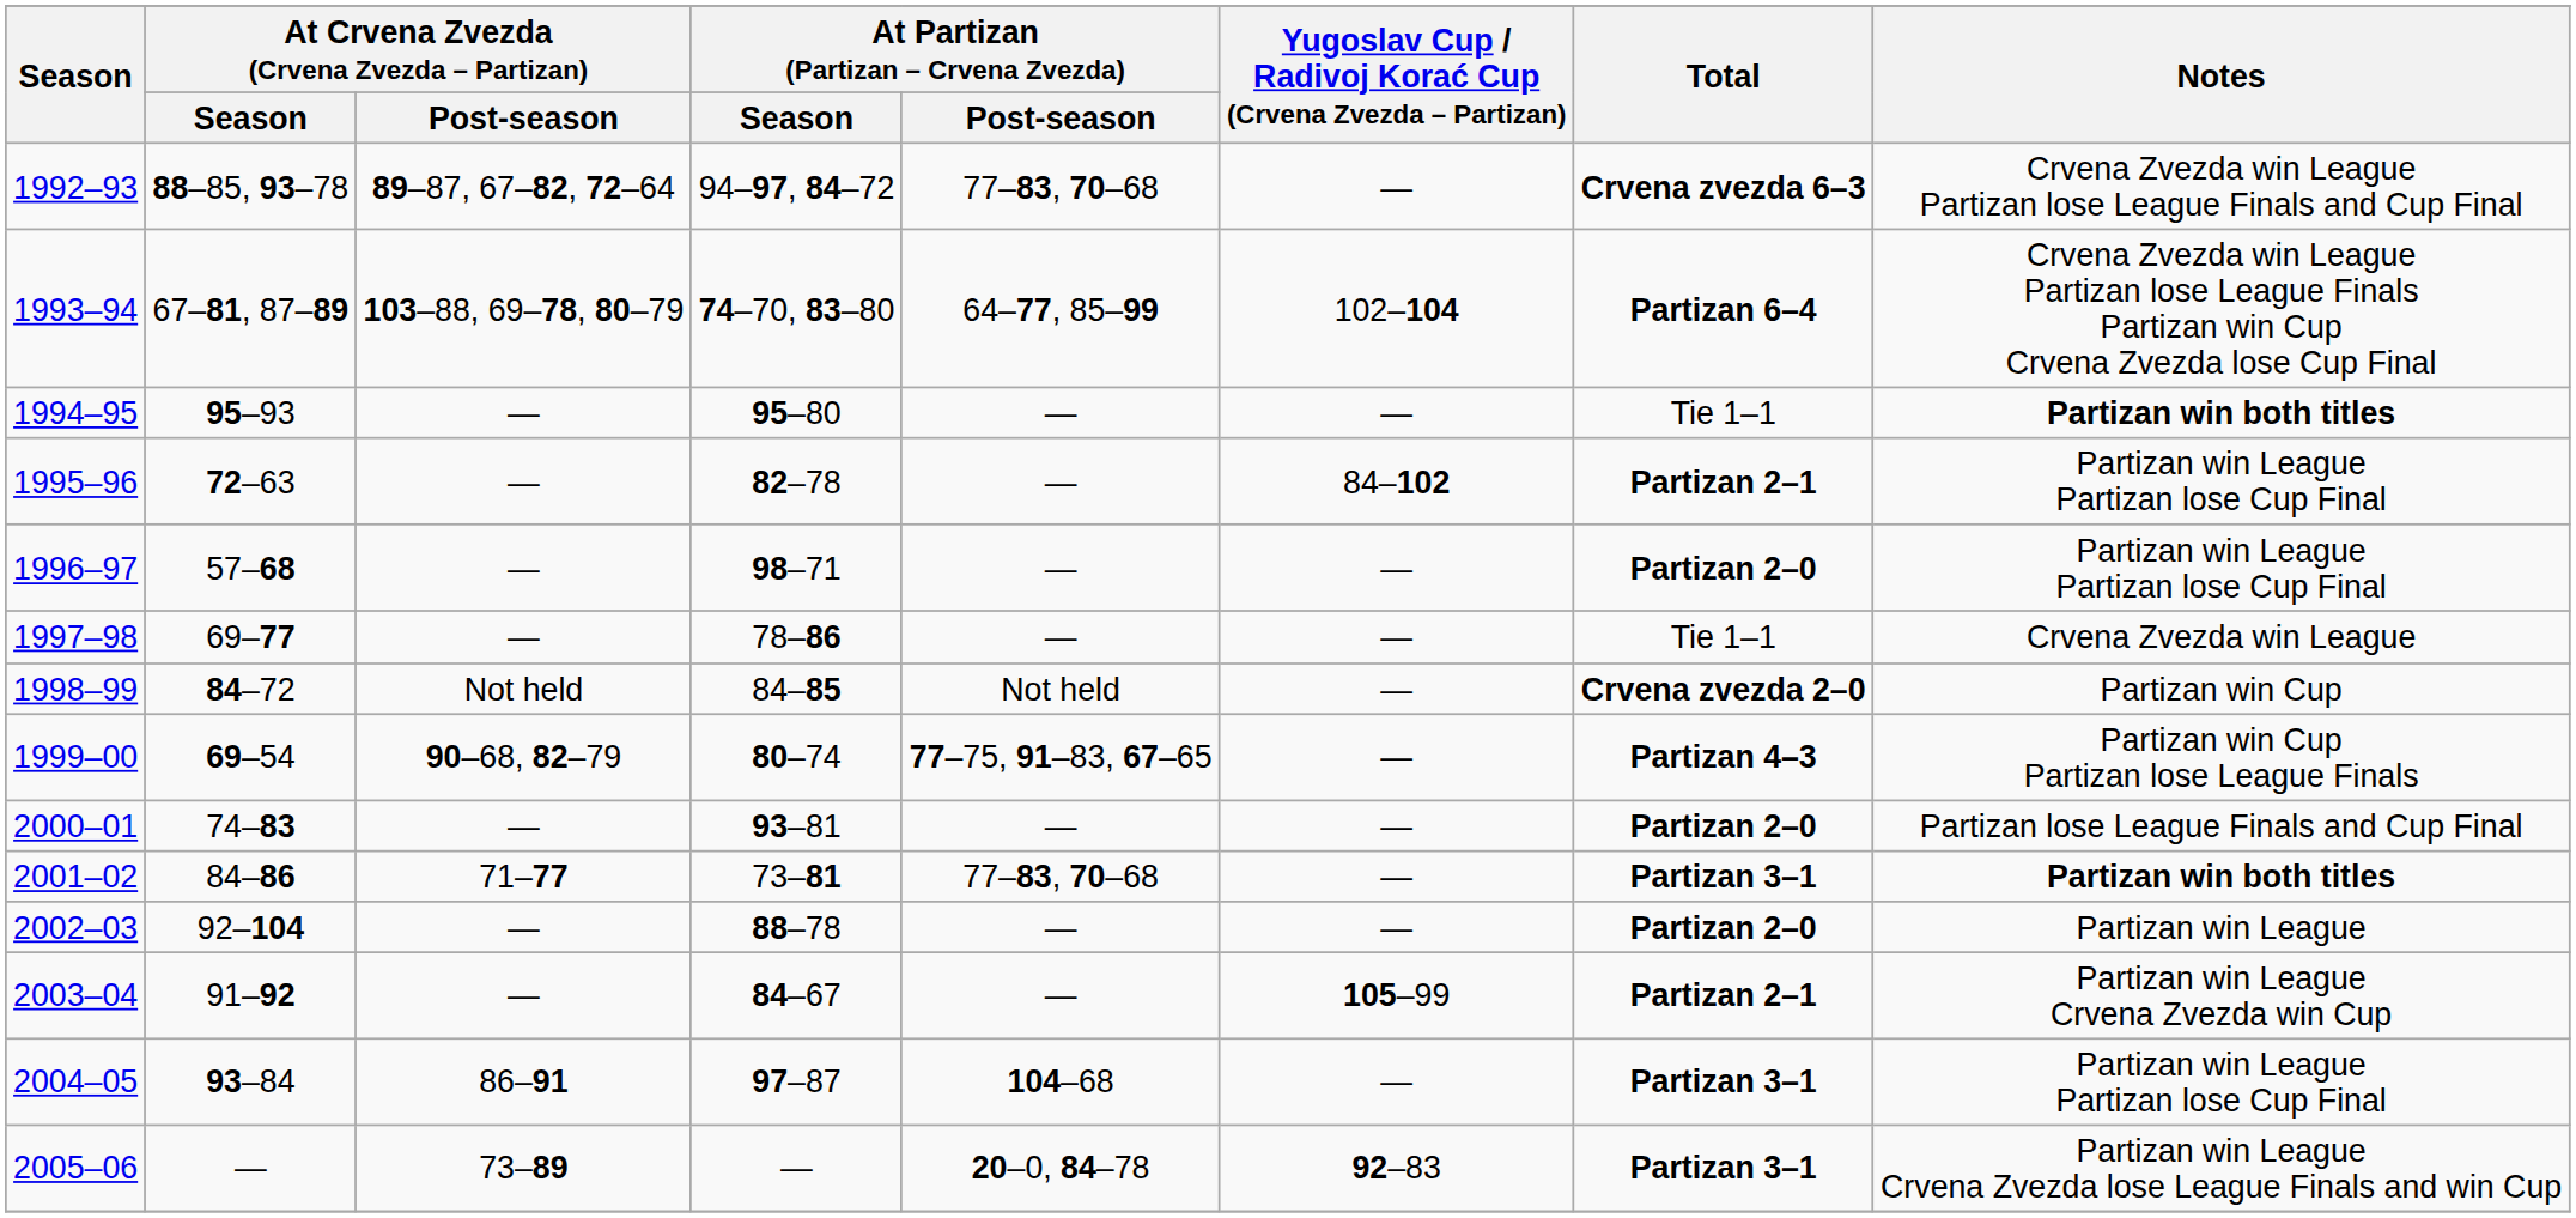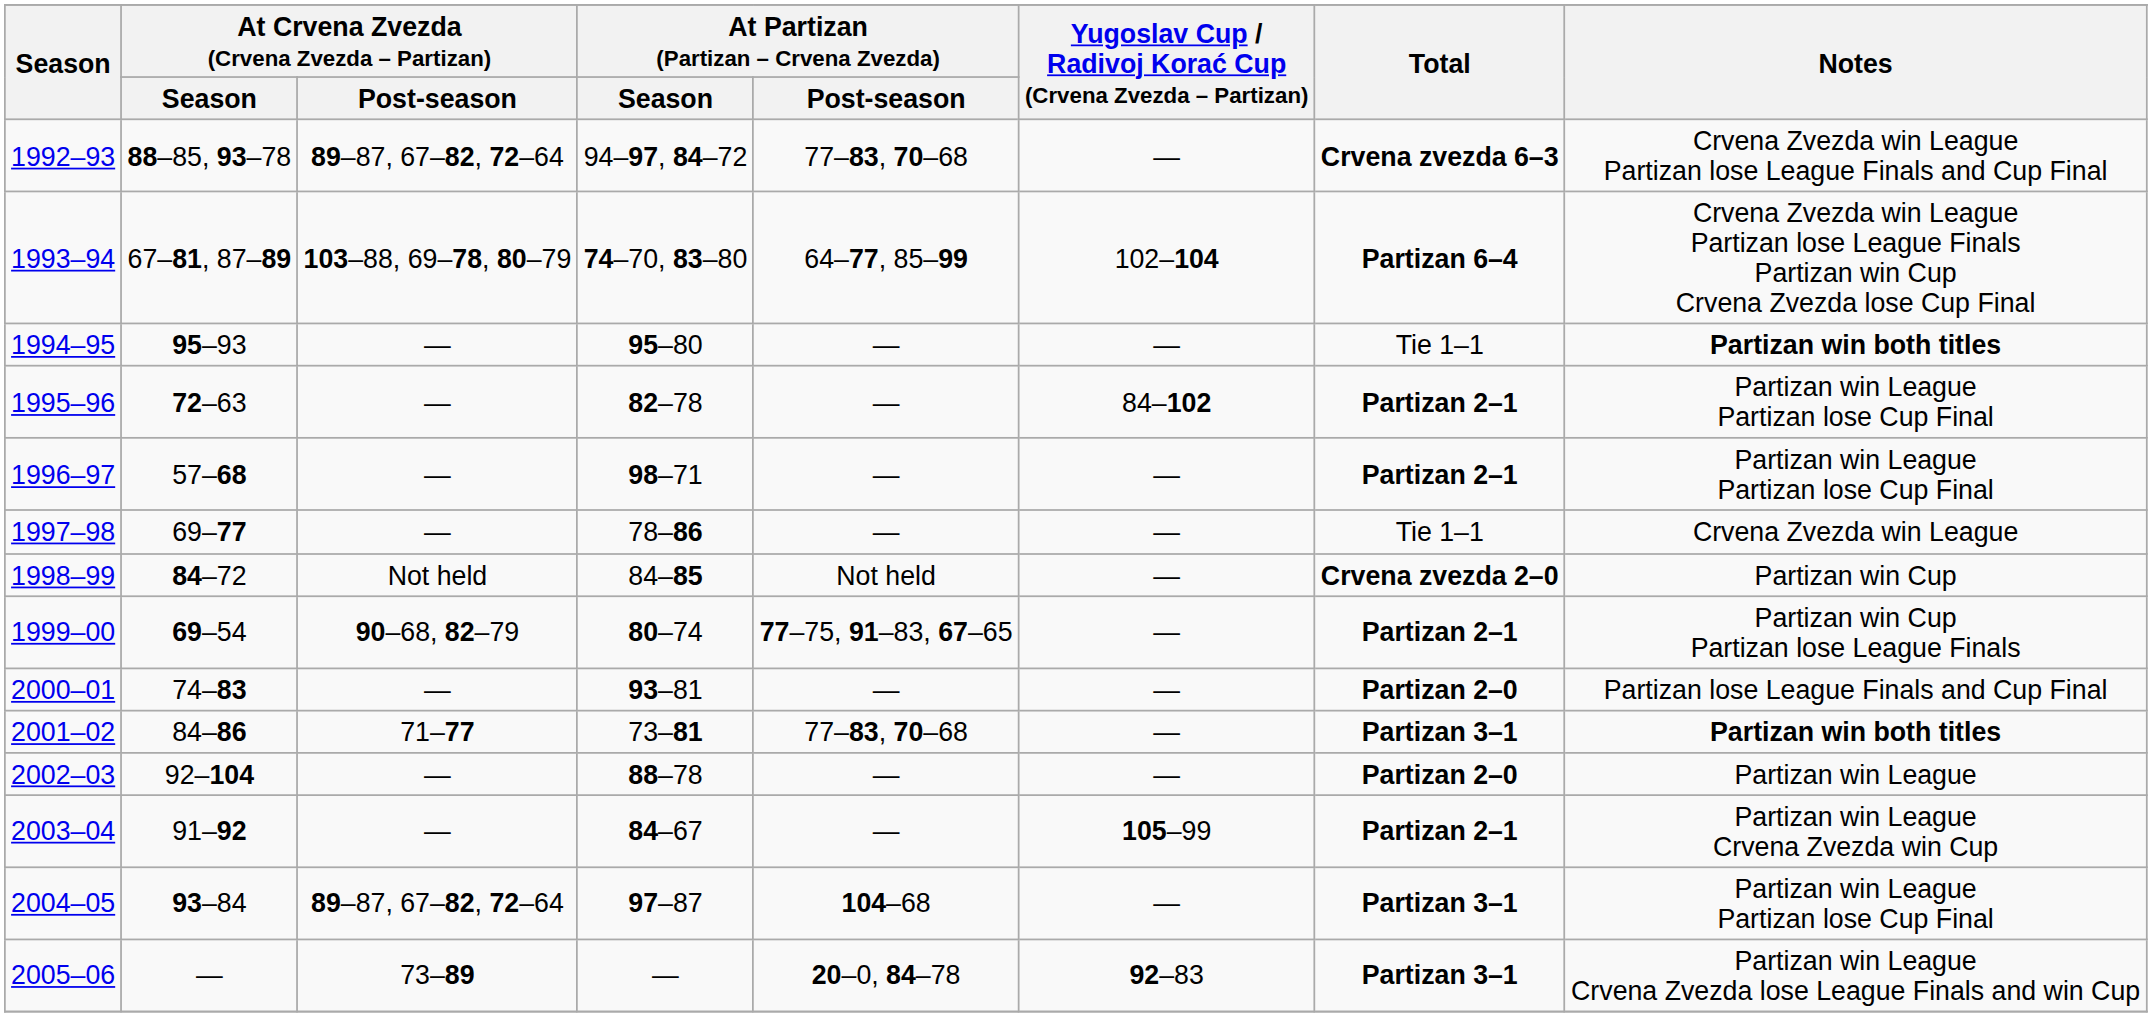1996–97 | Total: Partizan 2–0 -> Partizan 2–1
1999–00 | Total: Partizan 4–3 -> Partizan 2–1
2004–05 | At Crvena Zvezda (Crvena Zvezda – Partizan) / Post-season: 86–91 -> 89–87, 67–82, 72–64
